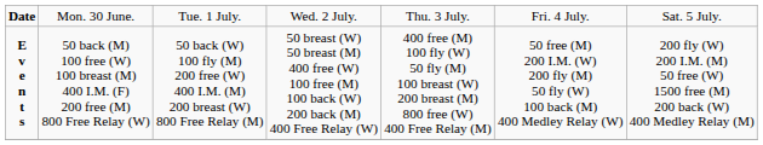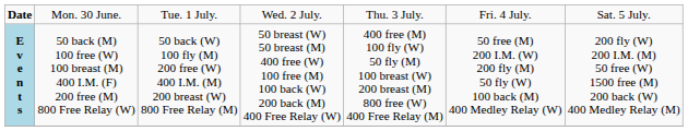E v e n t s | column 1: no background -> lightblue background
